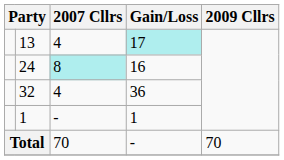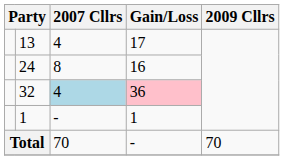13 | Gain/Loss: paleturquoise background -> no background
24 | 2007 Cllrs: paleturquoise background -> no background
32 | 2007 Cllrs: no background -> lightblue background
32 | Gain/Loss: no background -> pink background
